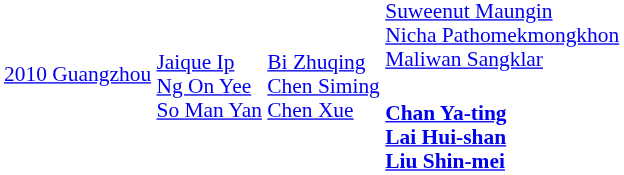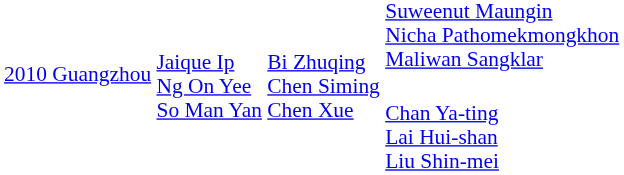row 2 | column 4: bold -> normal
